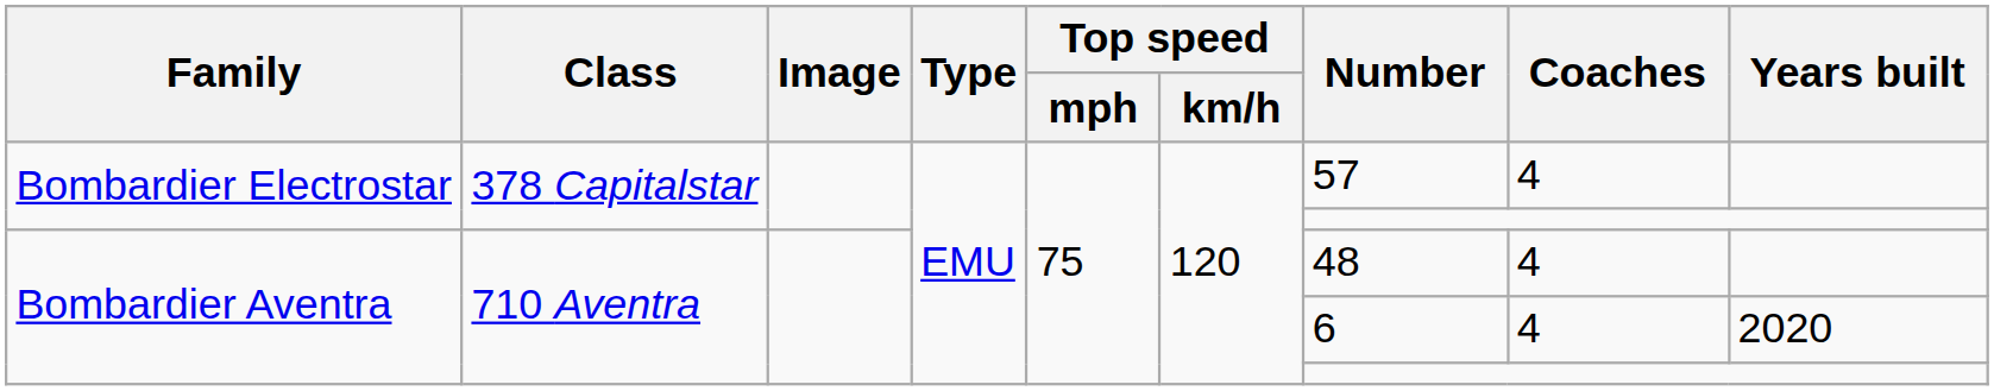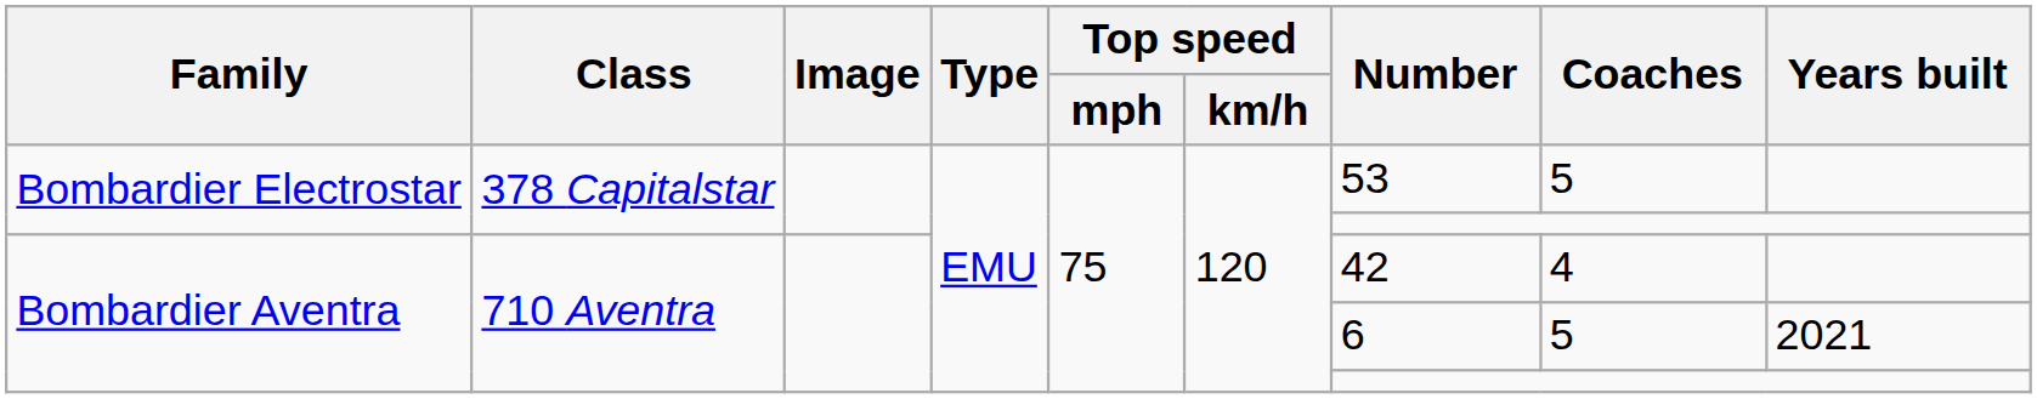row 3 | Number: 57 -> 53
row 3 | Coaches: 4 -> 5
row 5 | Number: 48 -> 42
row 6 | Coaches: 4 -> 5
row 6 | Years built: 2020 -> 2021
